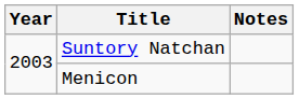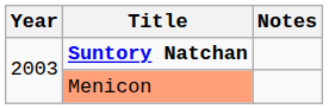Suntory Natchan | Title: normal -> bold
Menicon | Title: no background -> lightsalmon background
